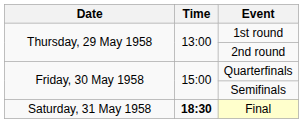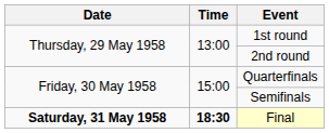Final | Date: normal -> bold
